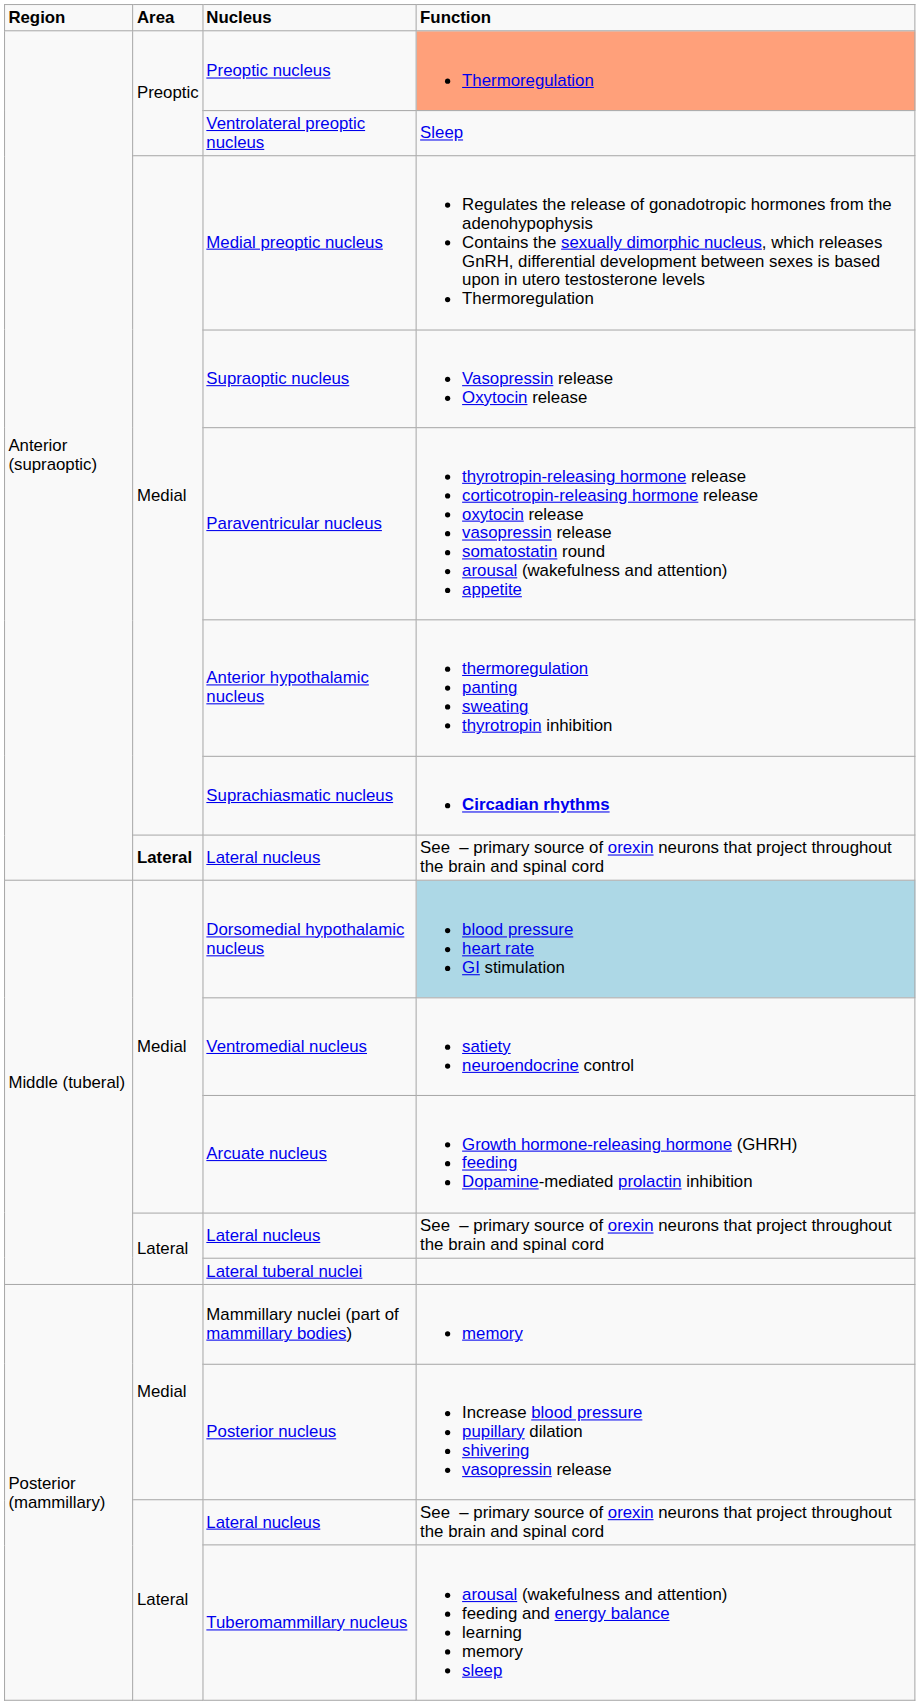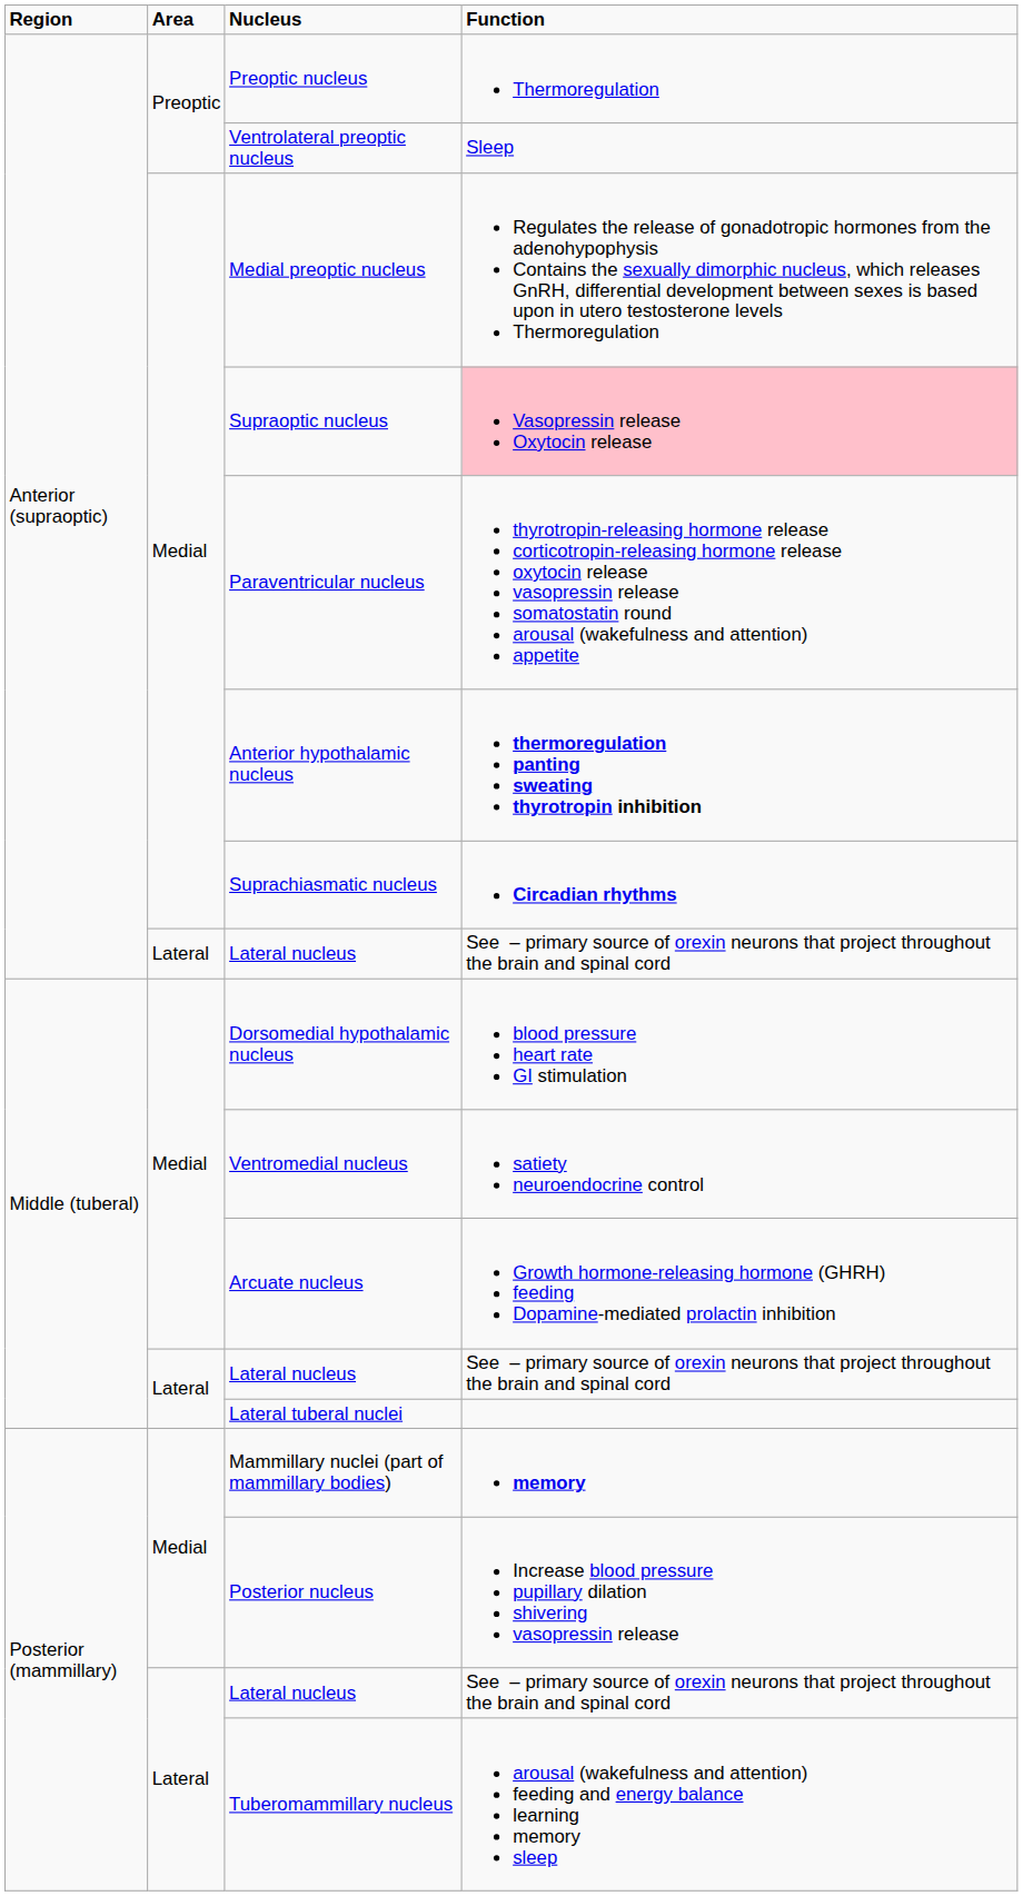Preoptic nucleus | Function: lightsalmon background -> no background
Supraoptic nucleus | Function: no background -> pink background
Anterior hypothalamic nucleus | Function: normal -> bold
Anterior (supraoptic) / Lateral nucleus | Area: bold -> normal
Dorsomedial hypothalamic nucleus | Function: lightblue background -> no background
Mammillary nuclei (part of mammillary bodies) | Function: normal -> bold
